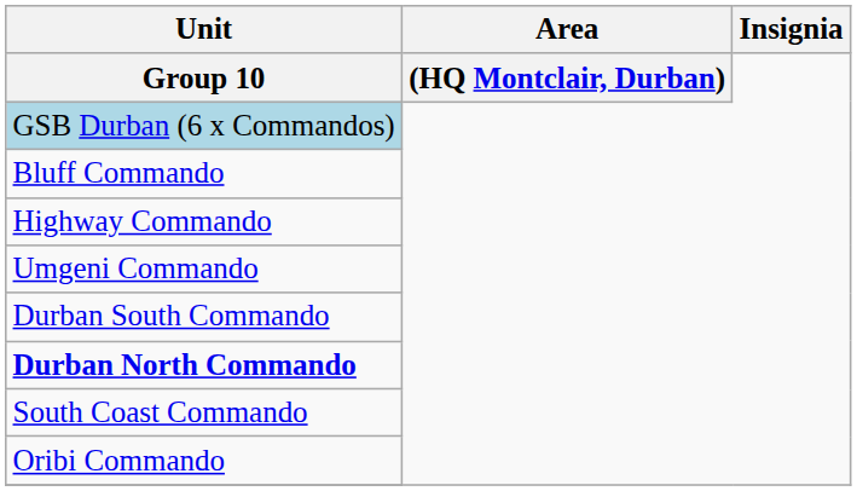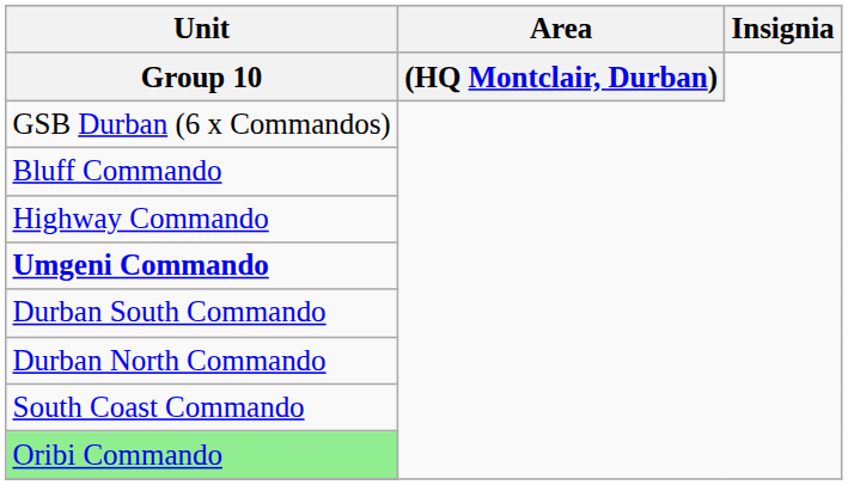GSB Durban (6 x Commandos) | Unit / Group 10: lightblue background -> no background
Umgeni Commando | Unit / Group 10: normal -> bold
Durban North Commando | Unit / Group 10: bold -> normal
Oribi Commando | Unit / Group 10: no background -> lightgreen background
